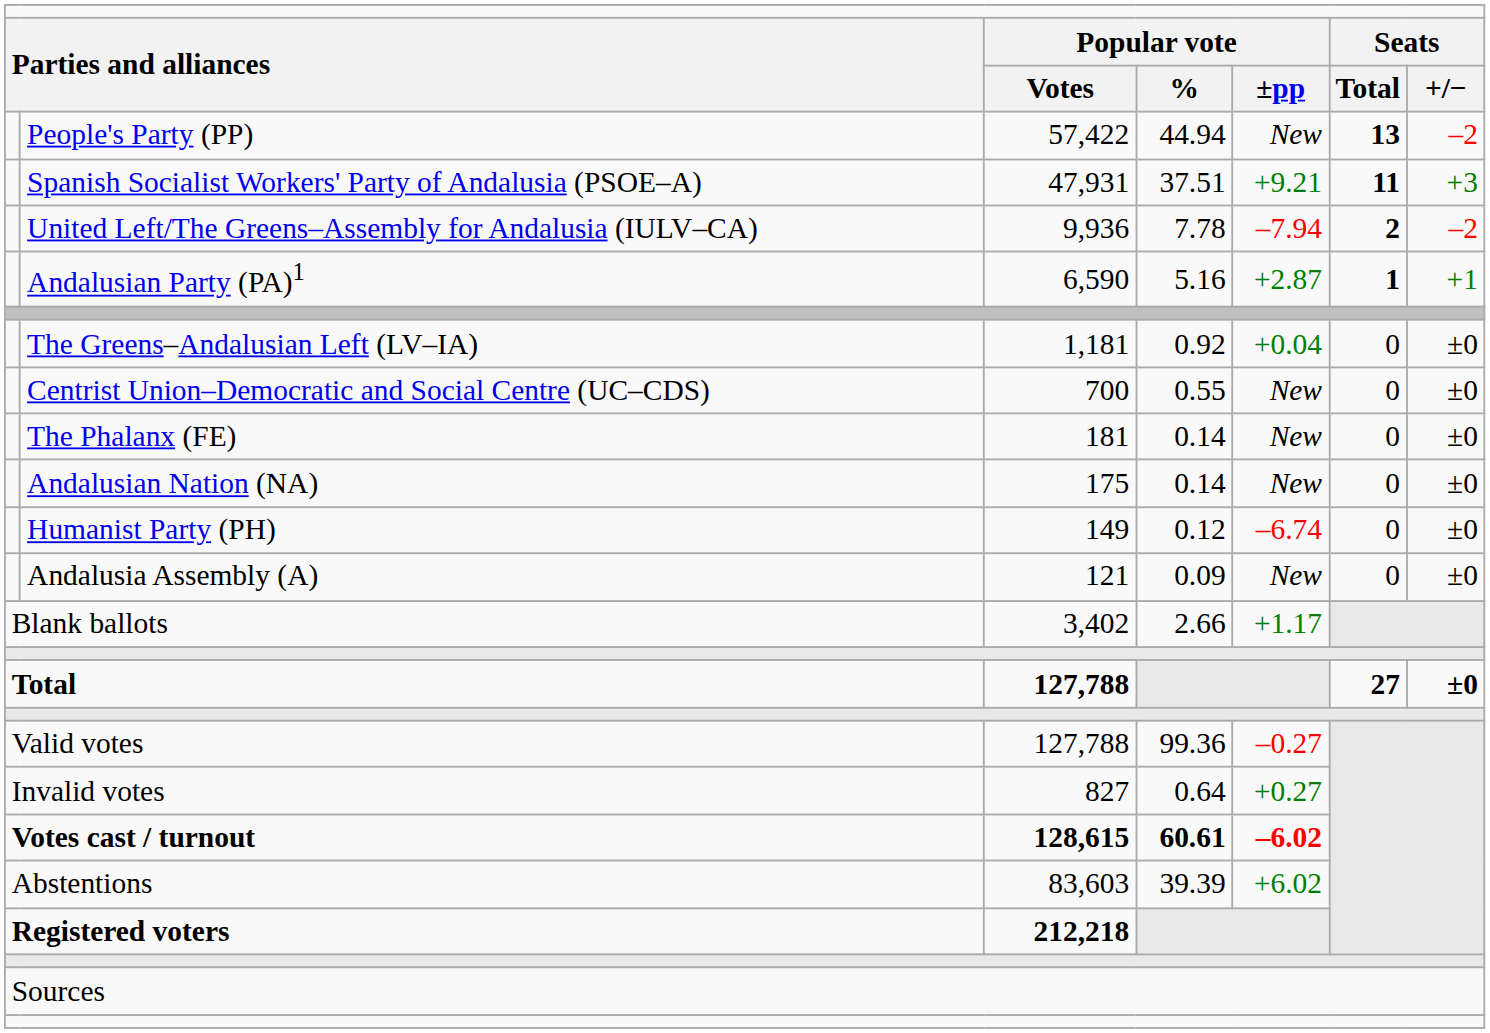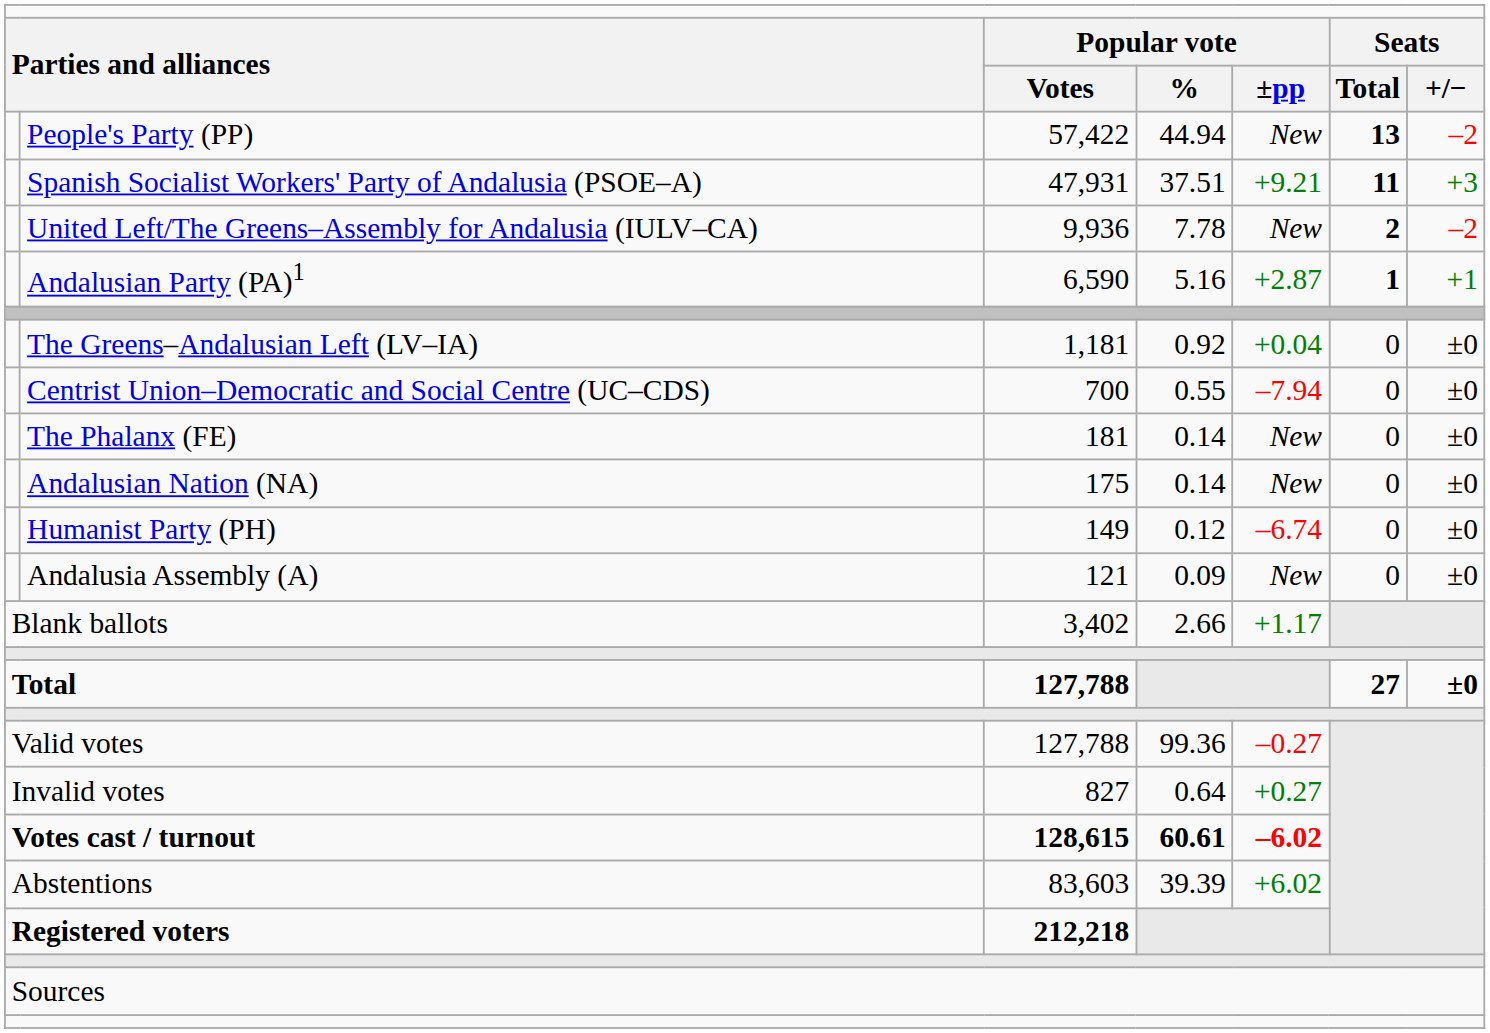United Left/The Greens–Assembly for Andalusia (IULV–CA) | column 5: –7.94 -> New
Centrist Union–Democratic and Social Centre (UC–CDS) | column 5: New -> –7.94
